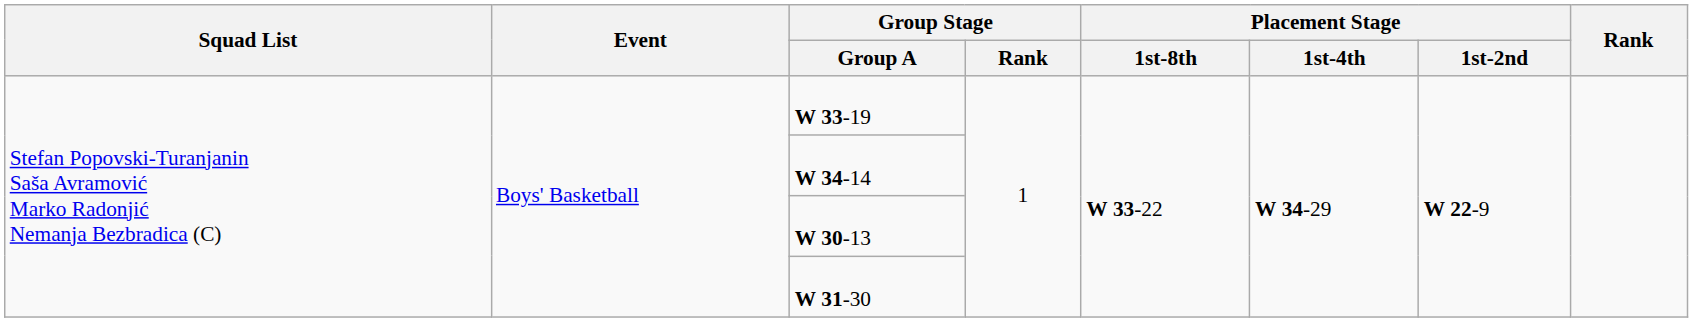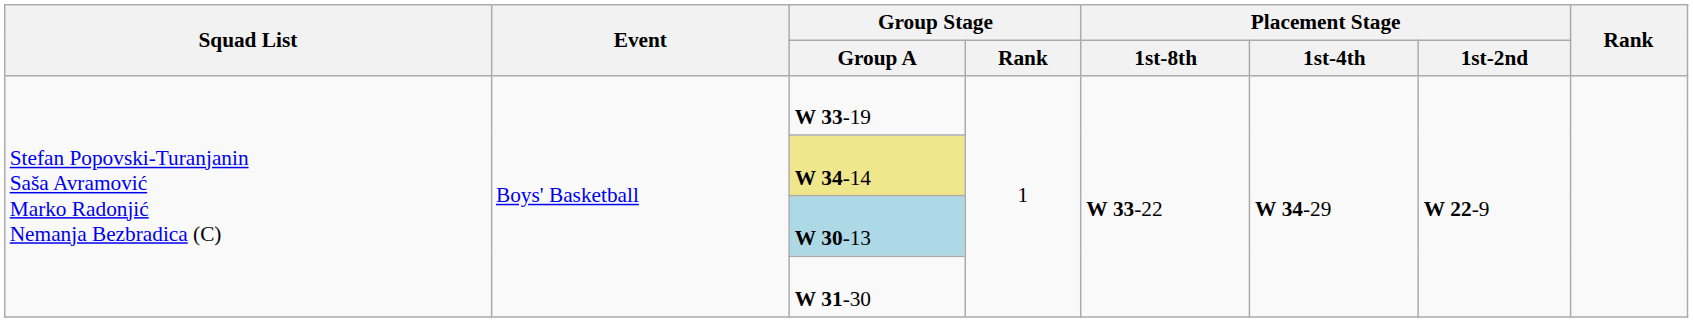W 34-14 | Group Stage / Group A: no background -> khaki background
W 30-13 | Group Stage / Group A: no background -> lightblue background
